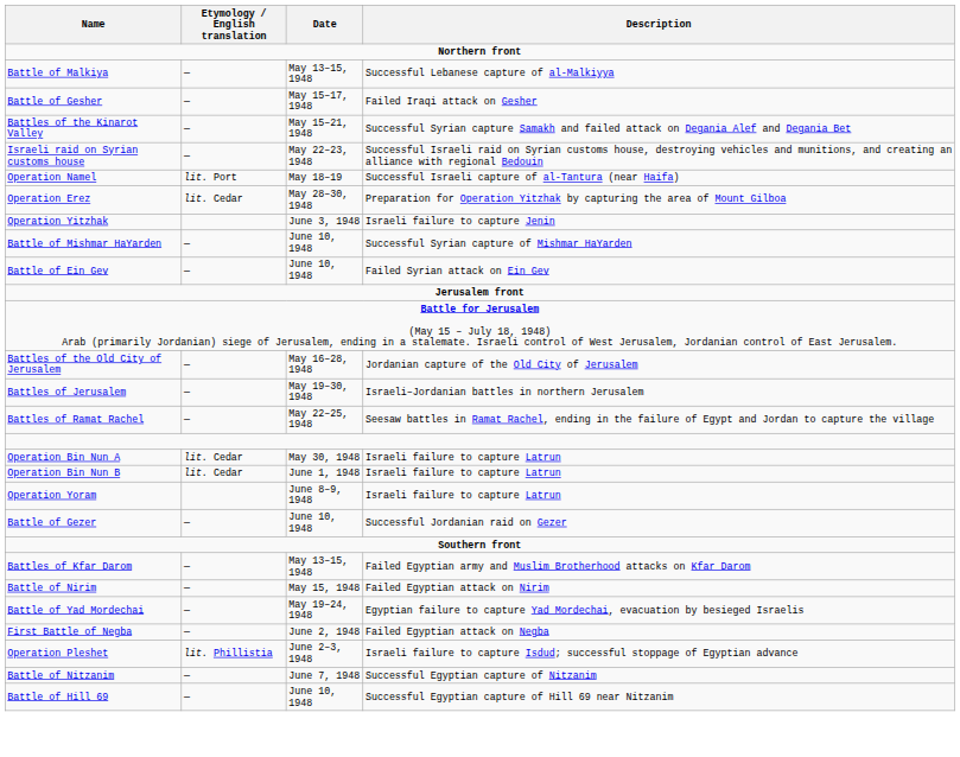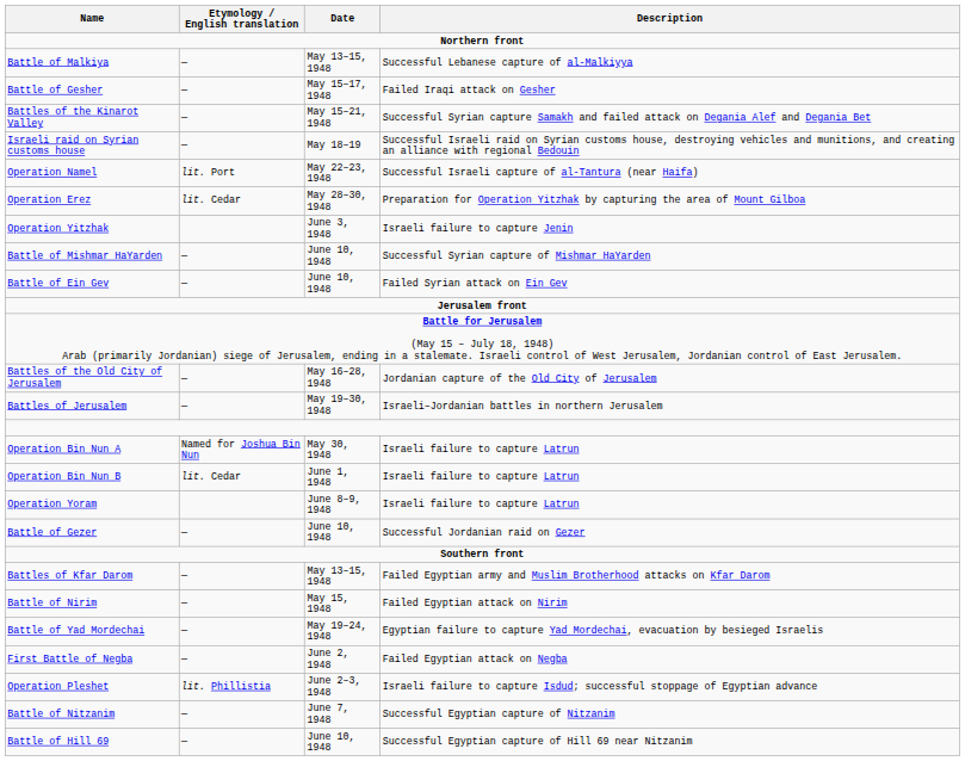Israeli raid on Syrian customs house | Date: May 22–23, 1948 -> May 18–19
Operation Namel | Date: May 18–19 -> May 22–23, 1948
- row: Battles of Ramat Rachel | — | May 22–25, 1948 | Seesaw battles in Ramat Rachel, ending in the failure of Egypt and Jordan to capture the village
Operation Bin Nun A | Etymology / English translation: lit. Cedar -> Named for Joshua Bin Nun
